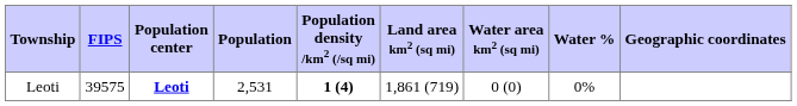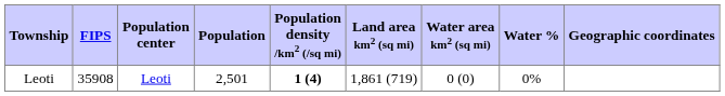row 2 | FIPS: 39575 -> 35908
row 2 | Population center: bold -> normal
row 2 | Population: 2,531 -> 2,501
